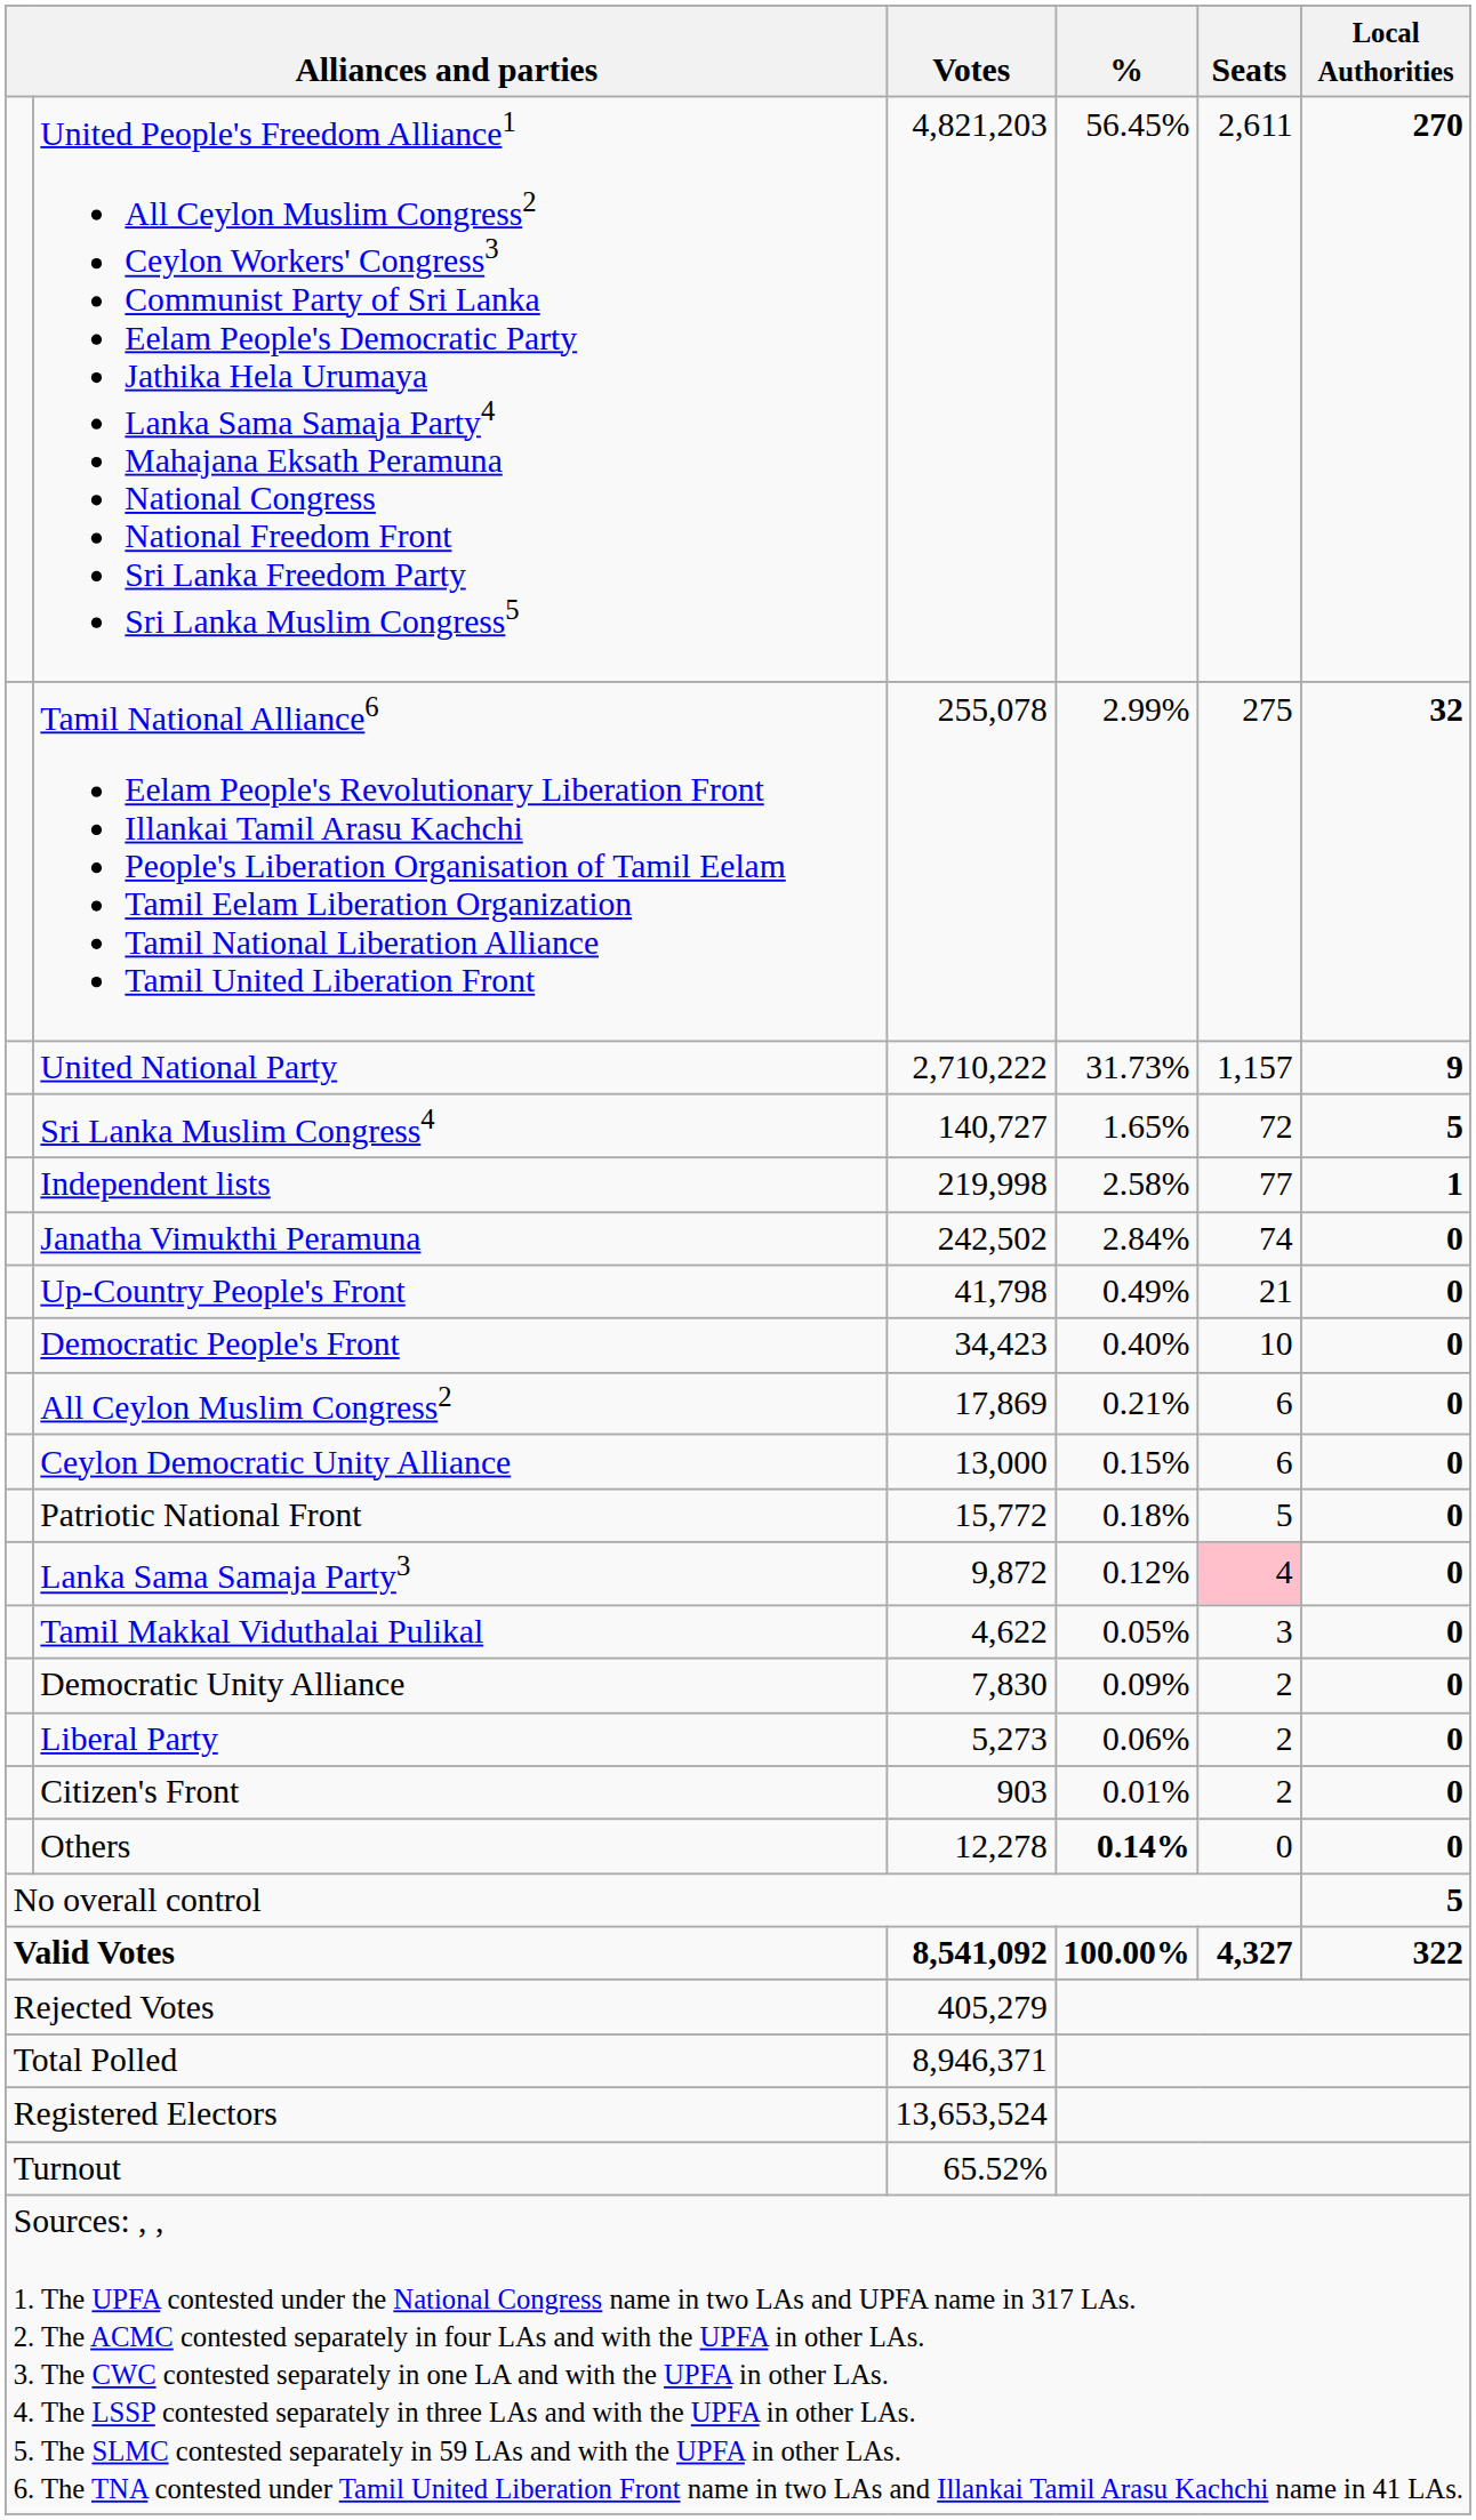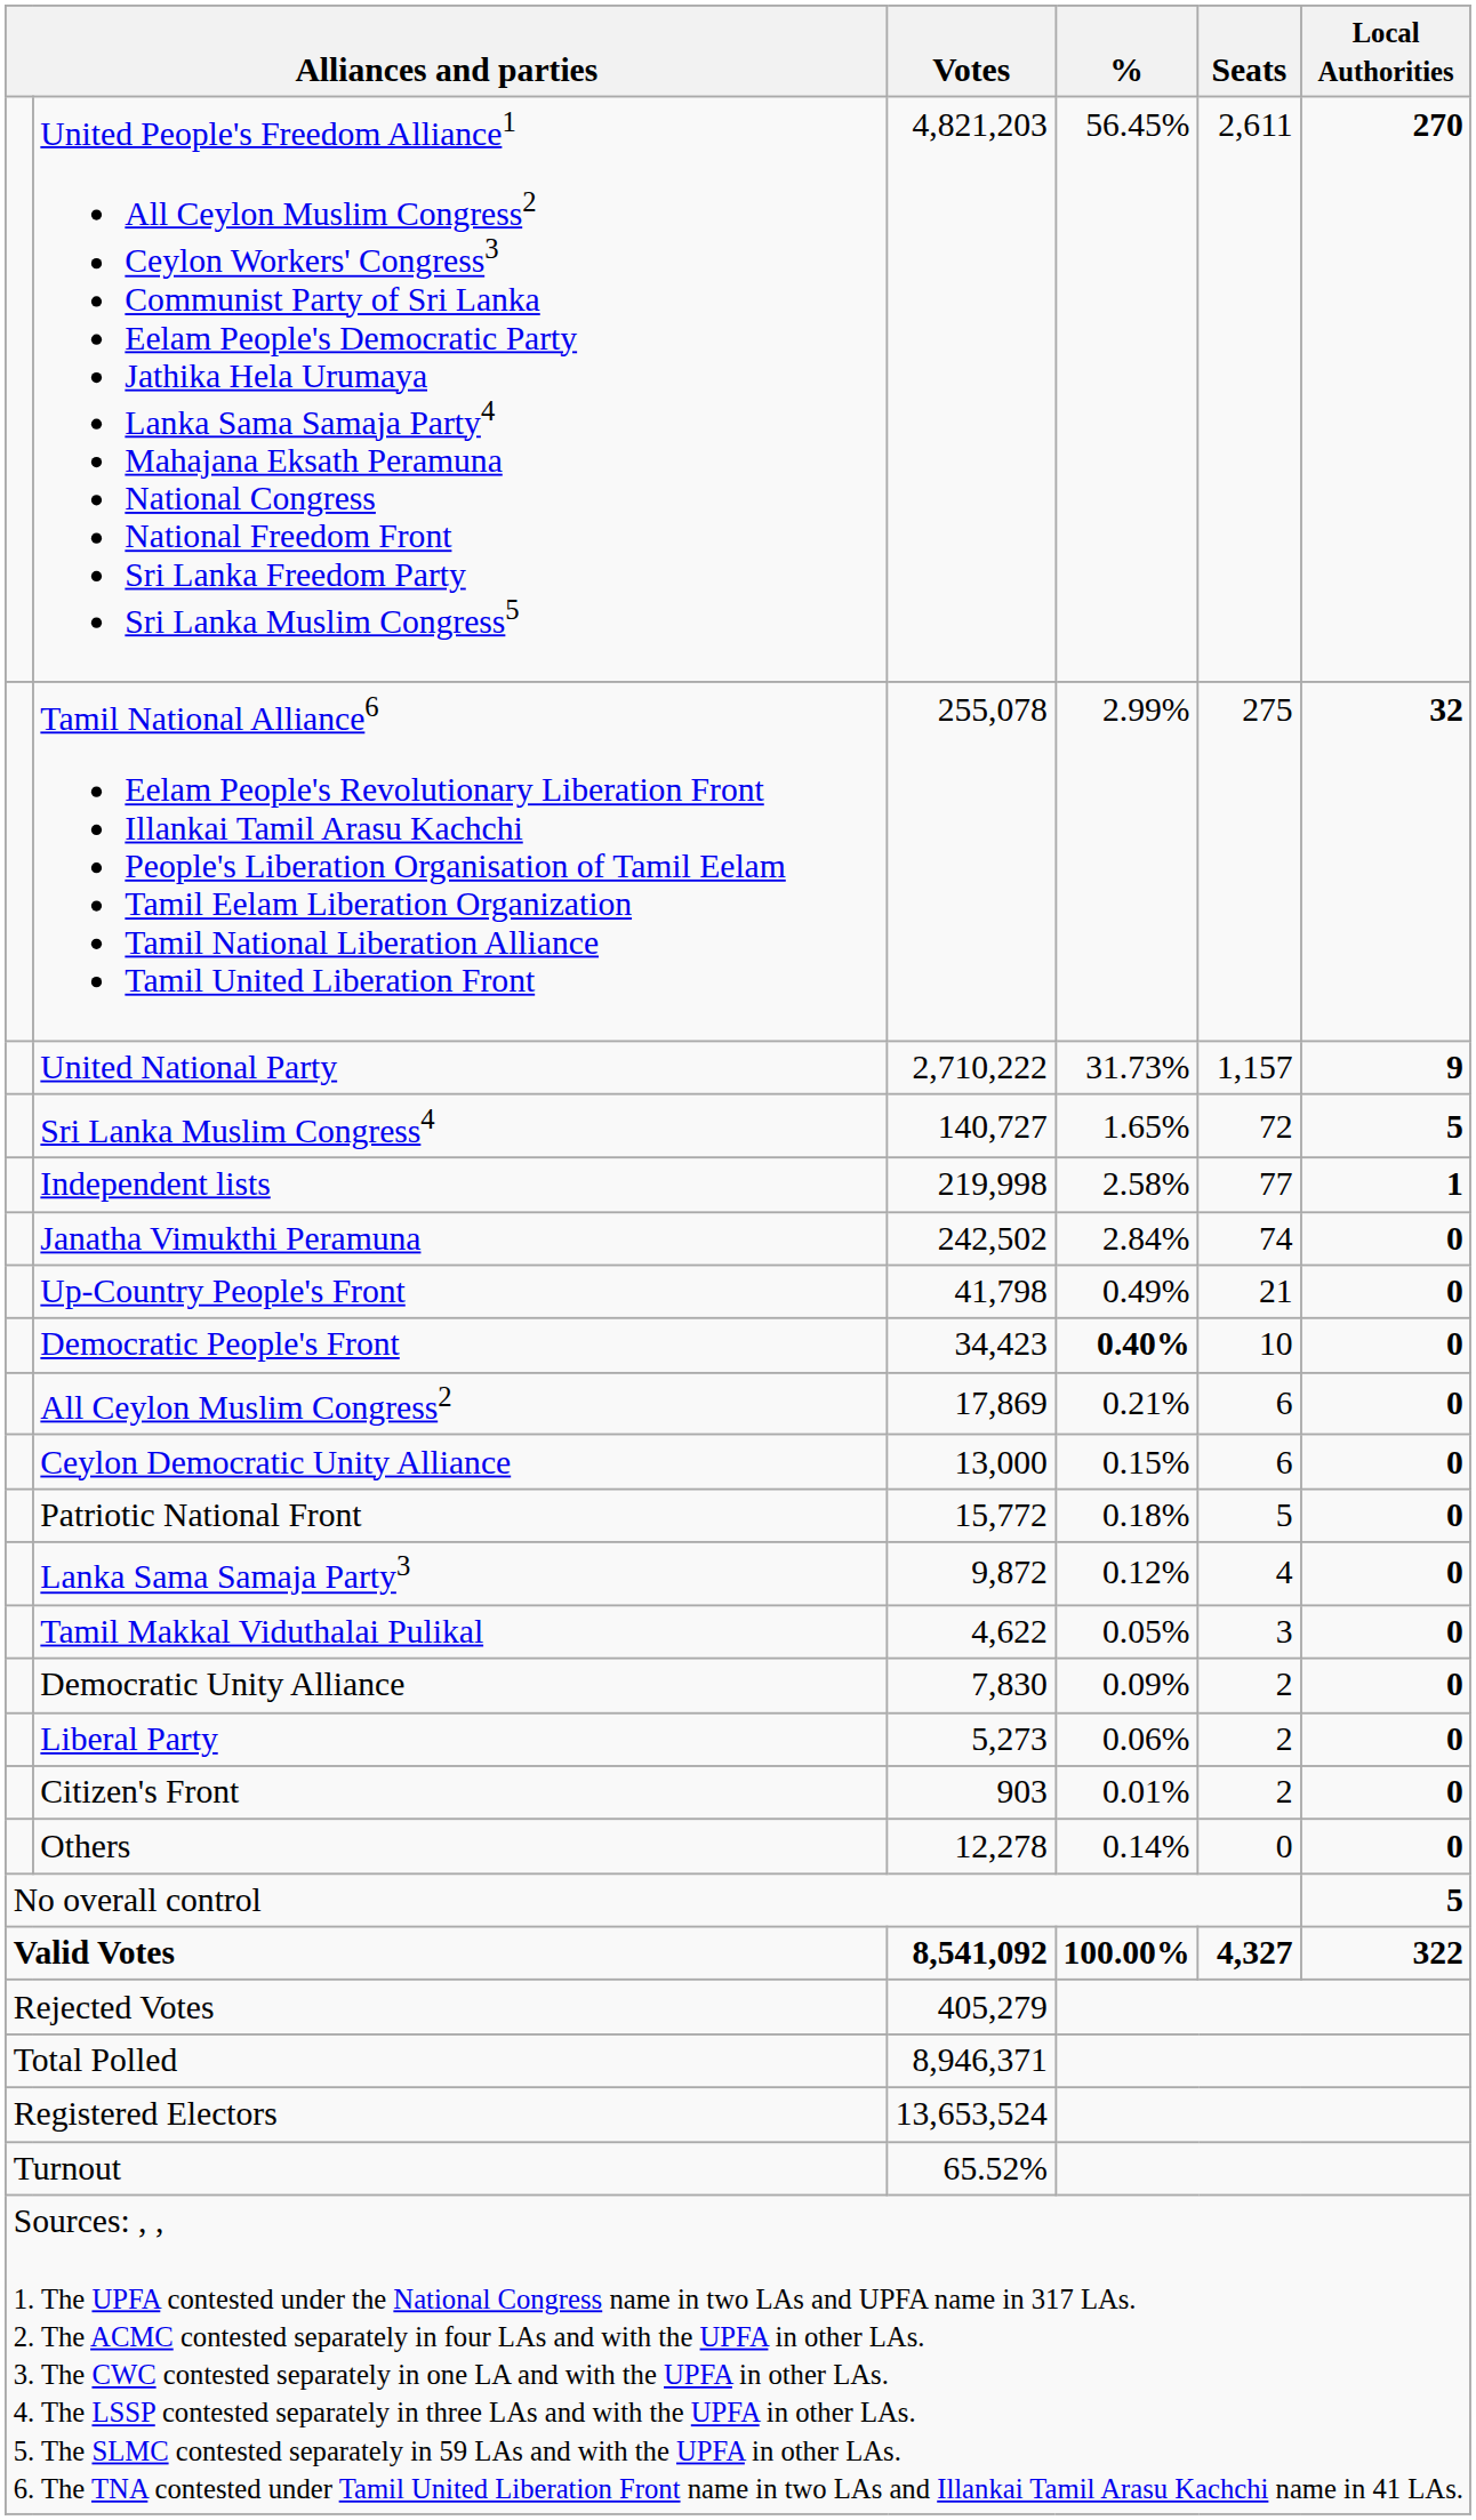Democratic People's Front | %: normal -> bold
Lanka Sama Samaja Party3 | Seats: pink background -> no background
Others | %: bold -> normal
